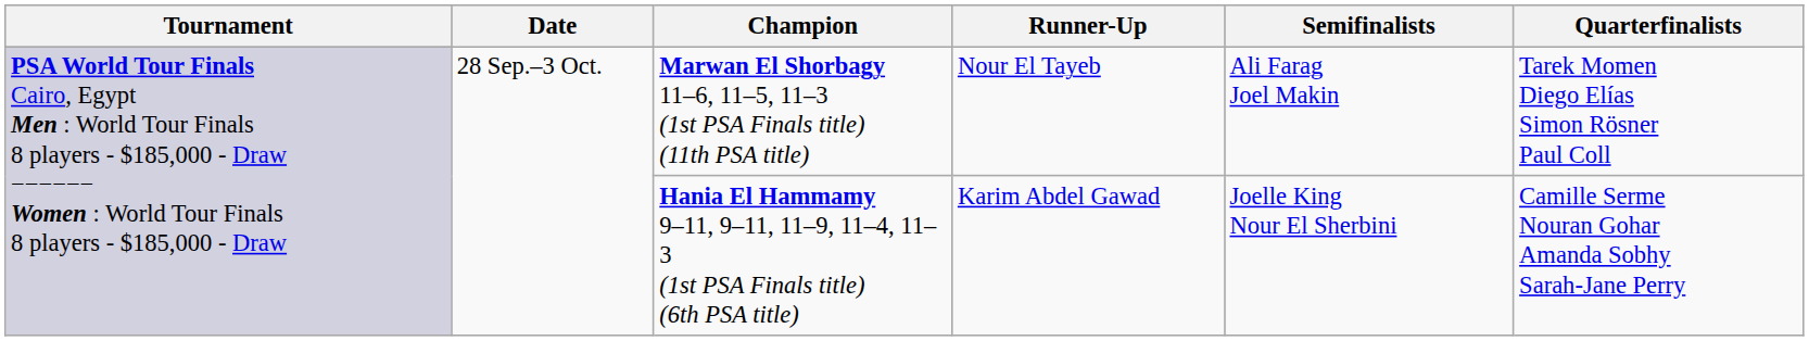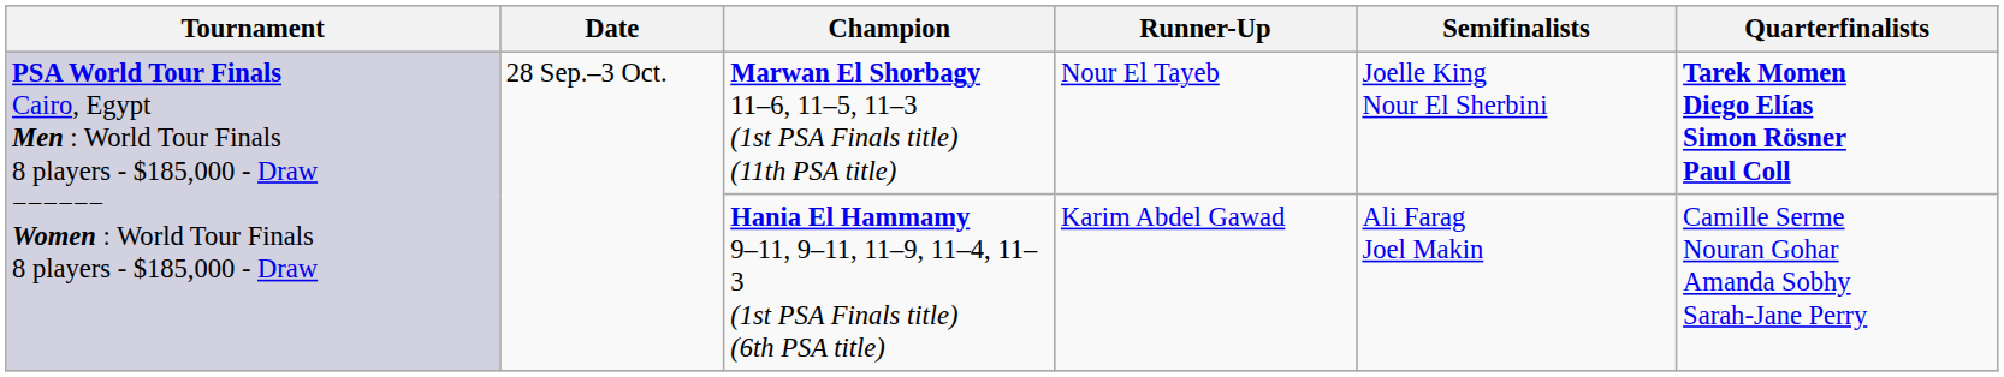row 2 | Semifinalists: Ali Farag Joel Makin -> Joelle King Nour El Sherbini
row 2 | Quarterfinalists: normal -> bold
row 3 | Semifinalists: Joelle King Nour El Sherbini -> Ali Farag Joel Makin
